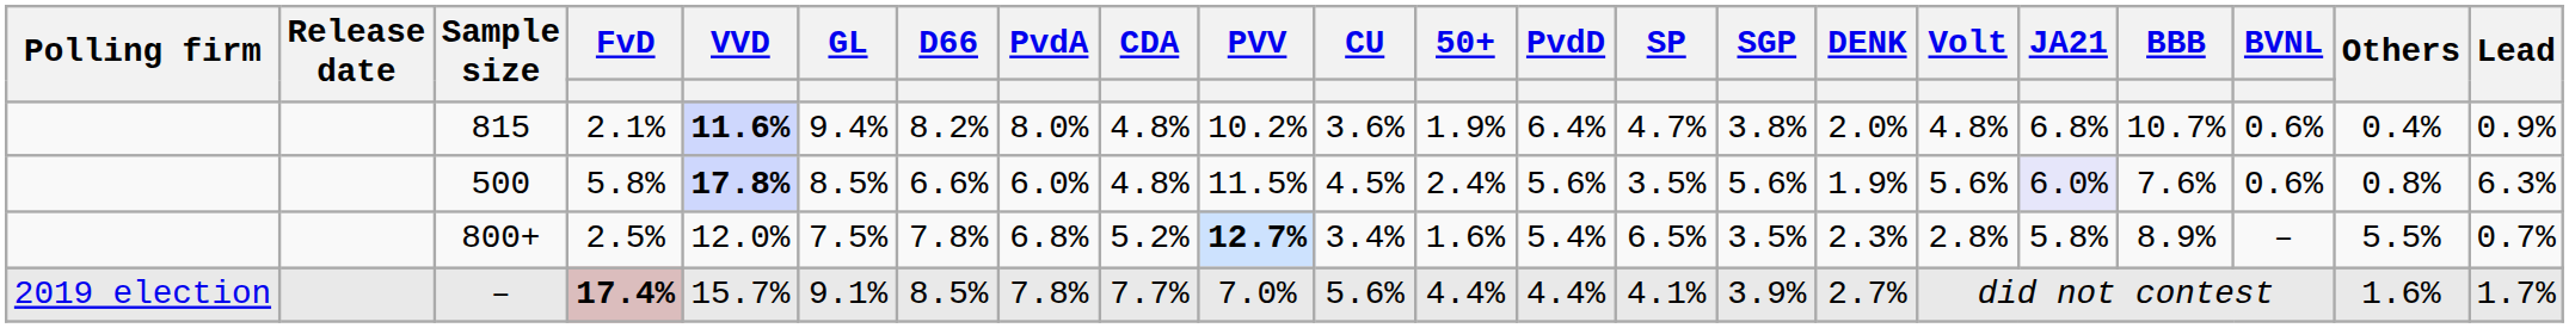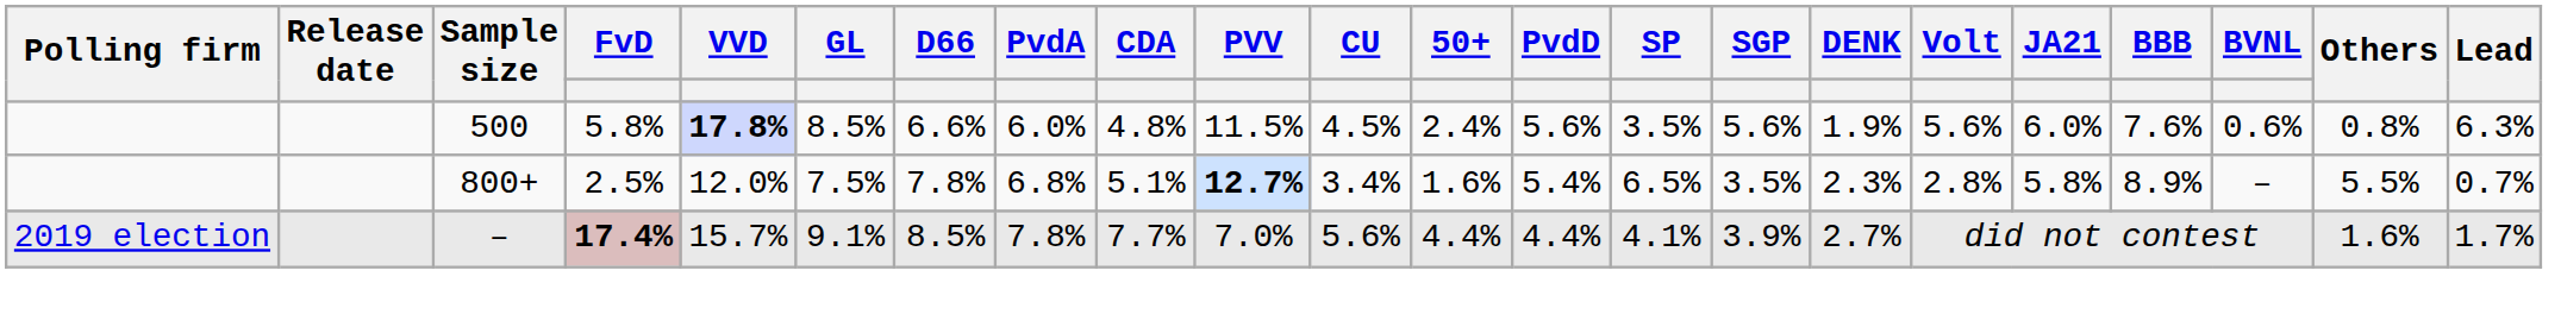- row: 815 | 2.1% | 11.6% | 9.4% | 8.2% | 8.0% | 4.8% | 10.2% | 3.6% | 1.9% | 6.4% | 4.7% | 3.8% | 2.0% | 4.8% | 6.8% | 10.7% | 0.6% | 0.4% | 0.9%
500 | JA21: lavender background -> no background
800+ | CDA: 5.2% -> 5.1%
